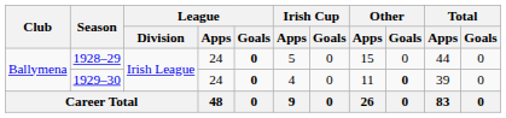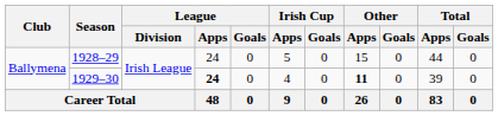1928–29 | League / Goals: bold -> normal
1929–30 | League / Apps: normal -> bold
1929–30 | League / Goals: bold -> normal
1929–30 | Other / Apps: normal -> bold
1929–30 | Other / Goals: bold -> normal
